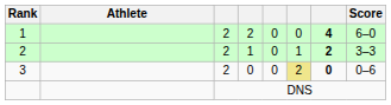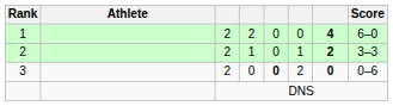3 | column 5: normal -> bold
3 | column 6: khaki background -> no background
